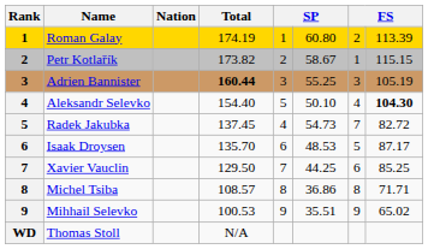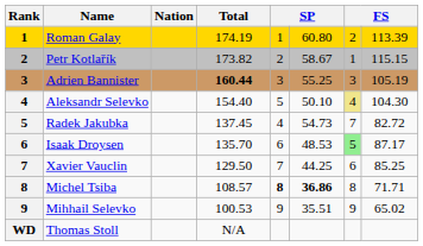Aleksandr Selevko | column 7: no background -> khaki background
Aleksandr Selevko | column 8: bold -> normal
Isaak Droysen | column 7: no background -> lightgreen background
Michel Tsiba | column 5: normal -> bold
Michel Tsiba | column 6: normal -> bold
